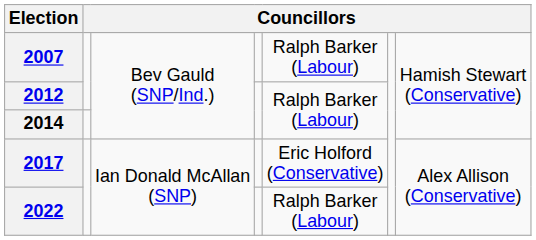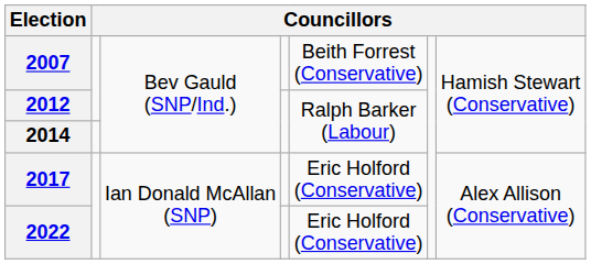2007 | column 5: Ralph Barker (Labour) -> Beith Forrest (Conservative)
2022 | column 5: Ralph Barker (Labour) -> Eric Holford (Conservative)
